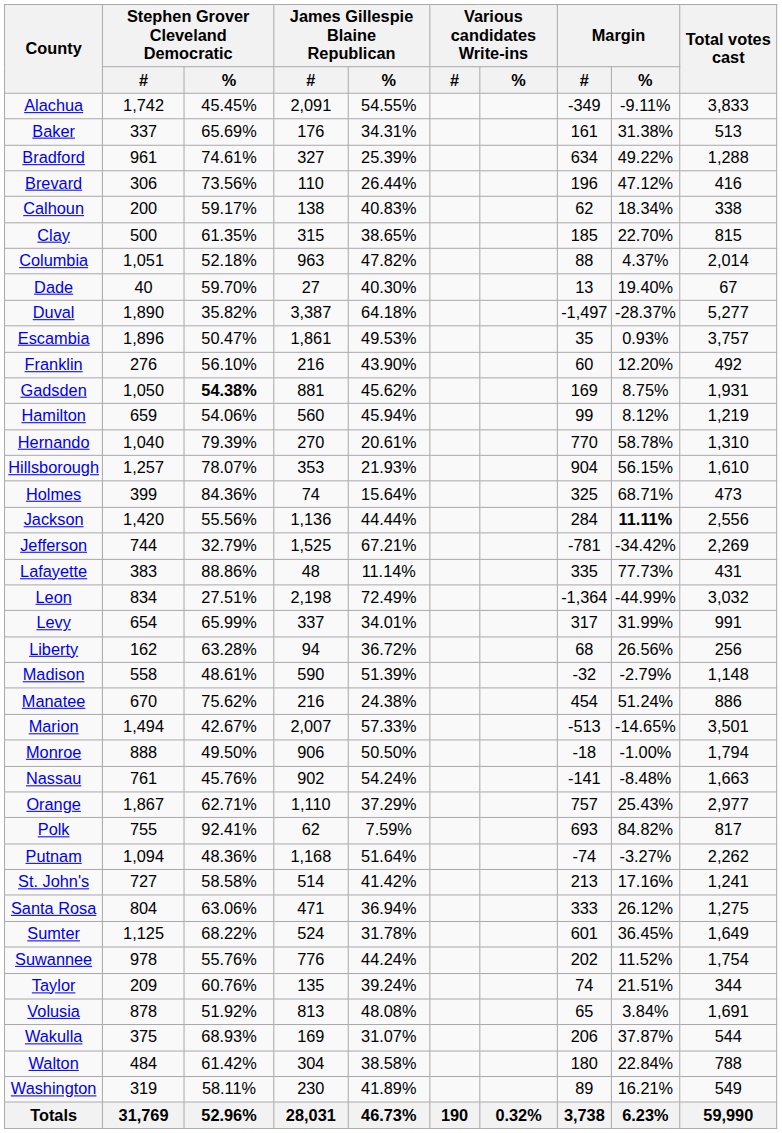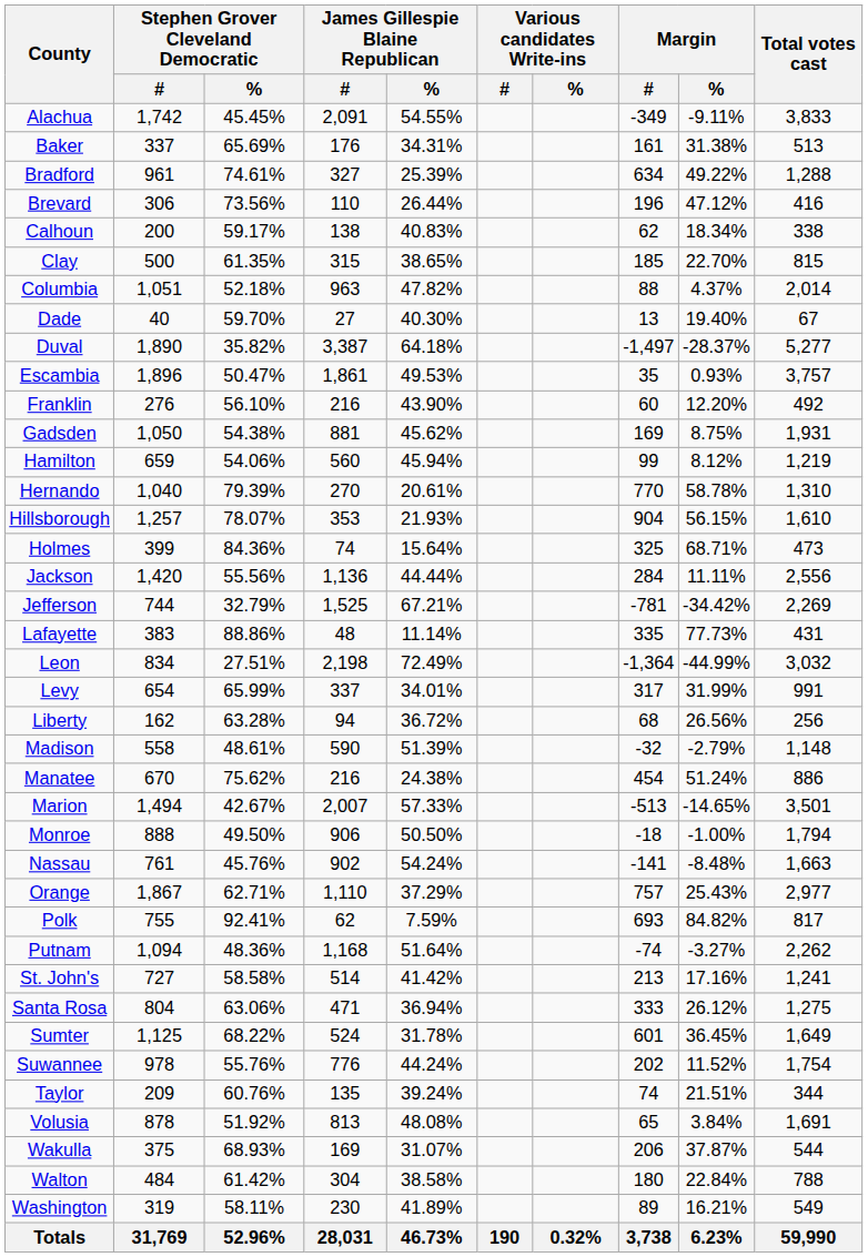Gadsden | Stephen Grover Cleveland Democratic / %: bold -> normal
Jackson | Margin / %: bold -> normal
